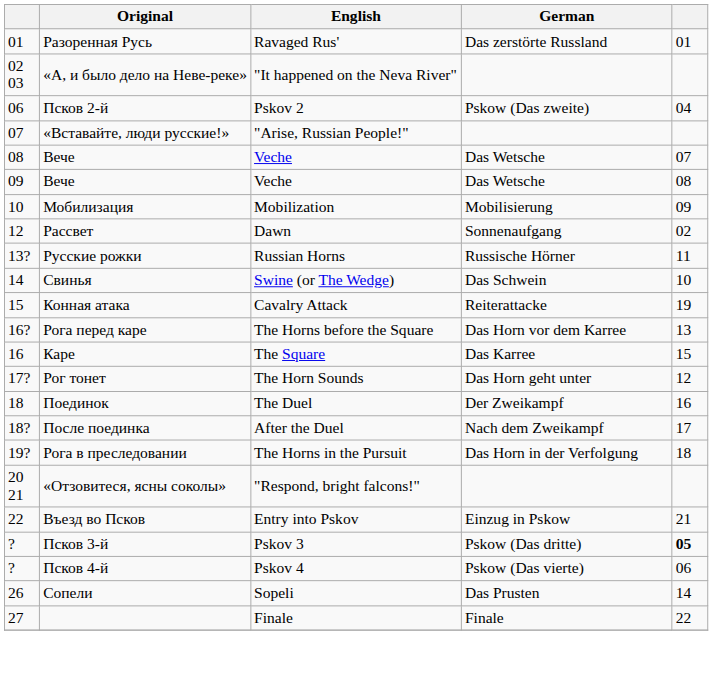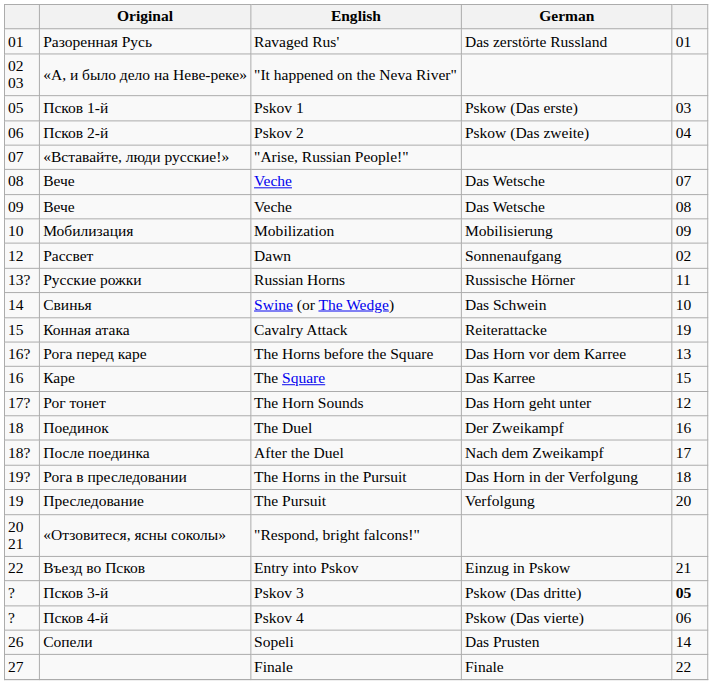+ row: 05 | Псков 1-й | Pskov 1 | Pskow (Das erste) | 03
+ row: 19 | Преследование | The Pursuit | Verfolgung | 20
